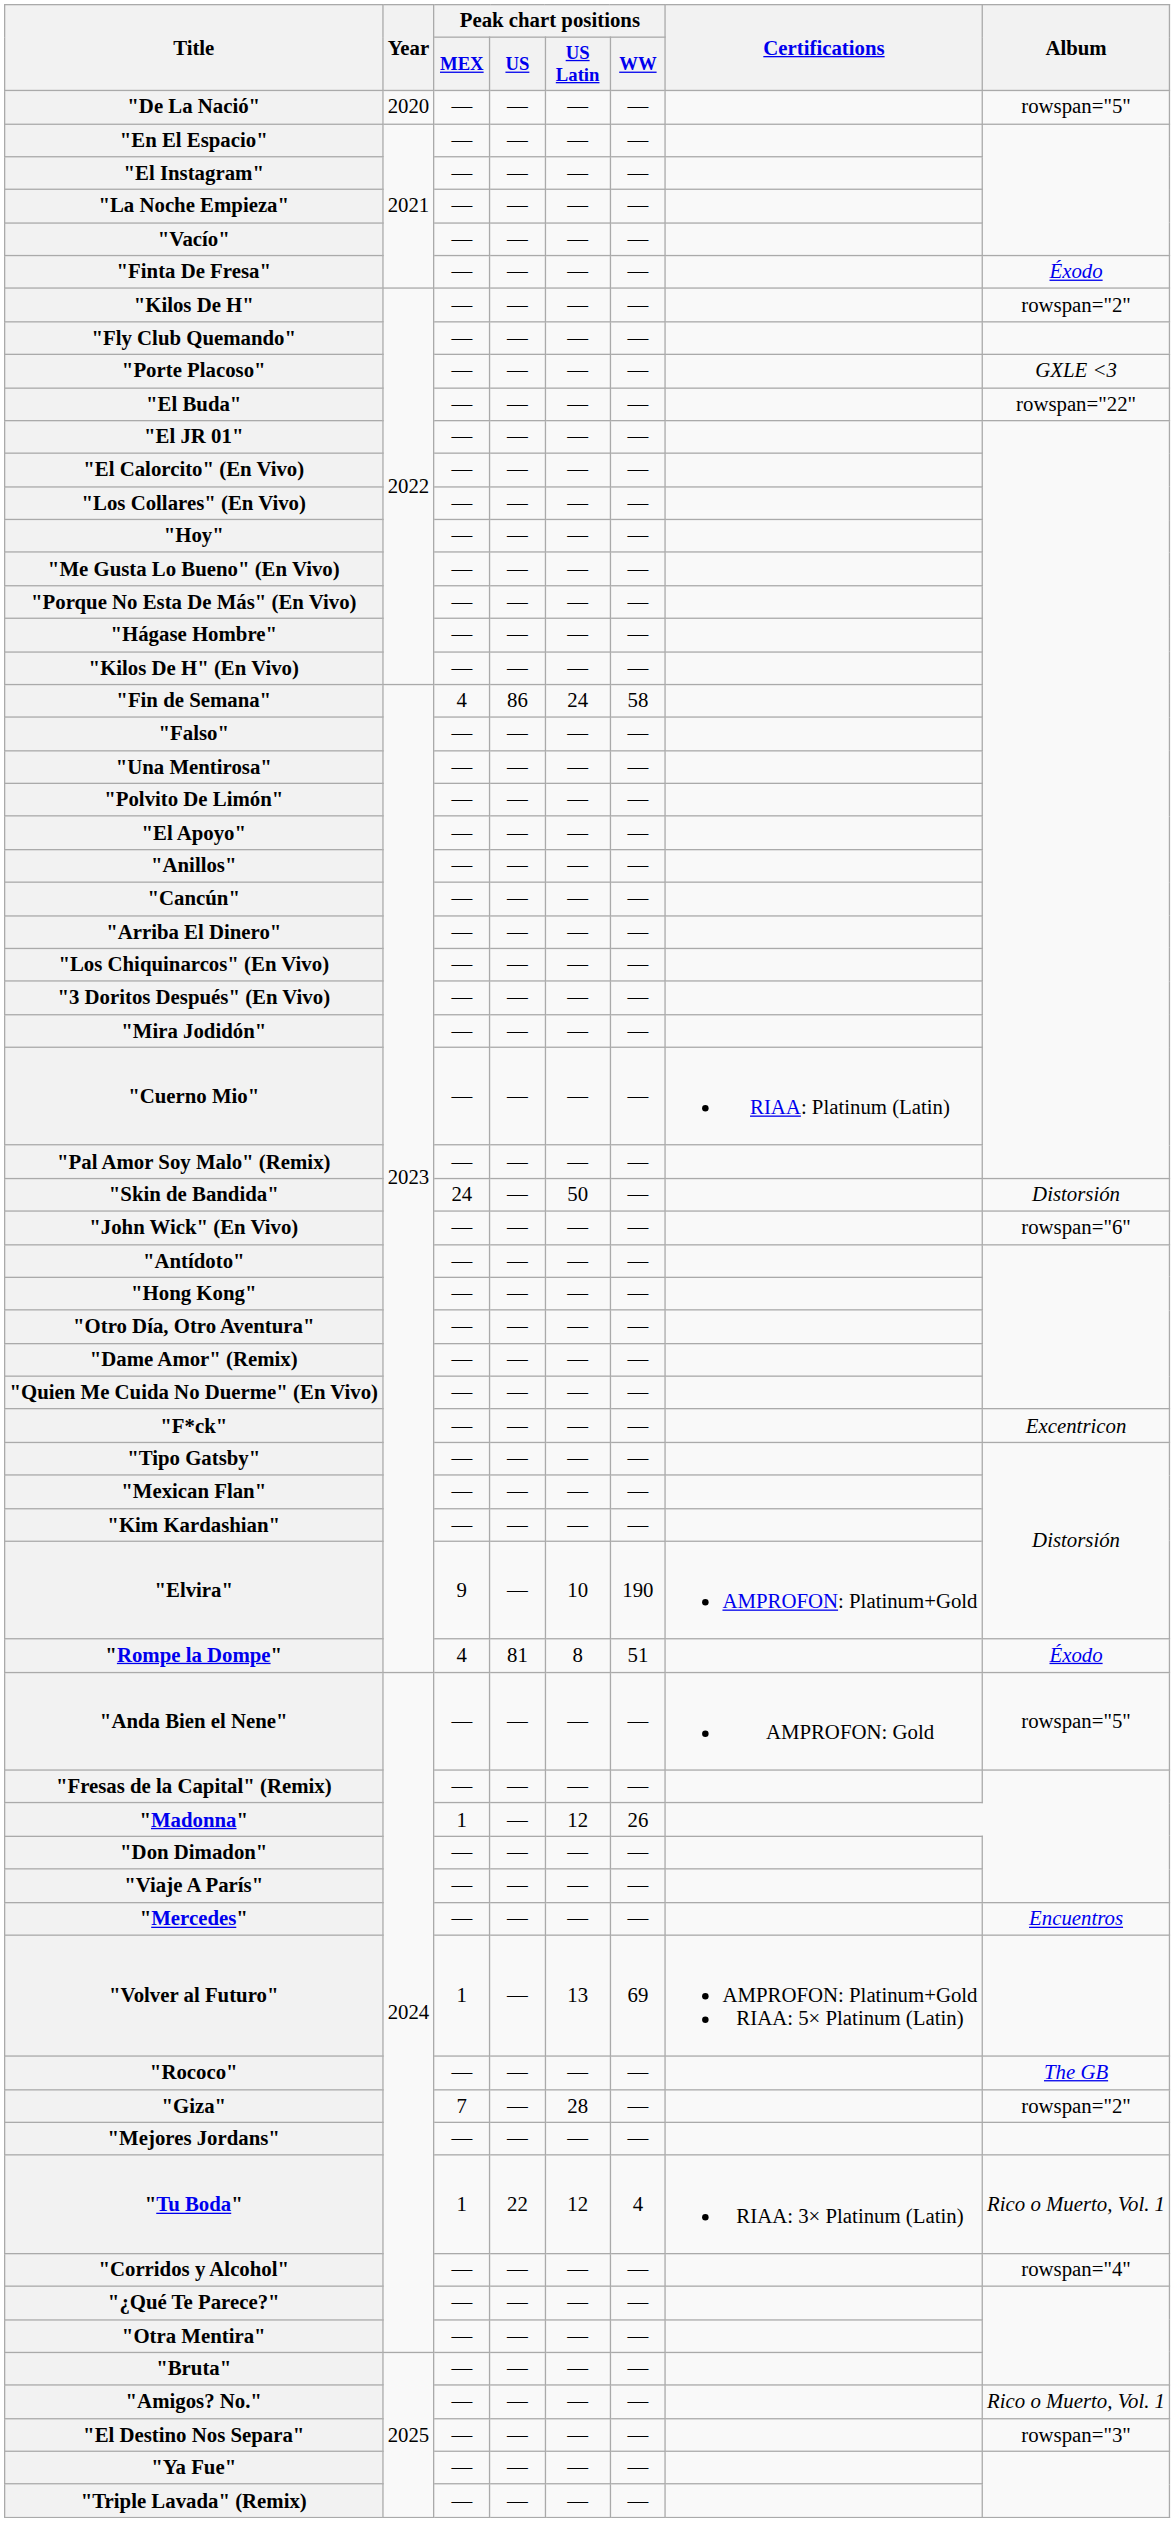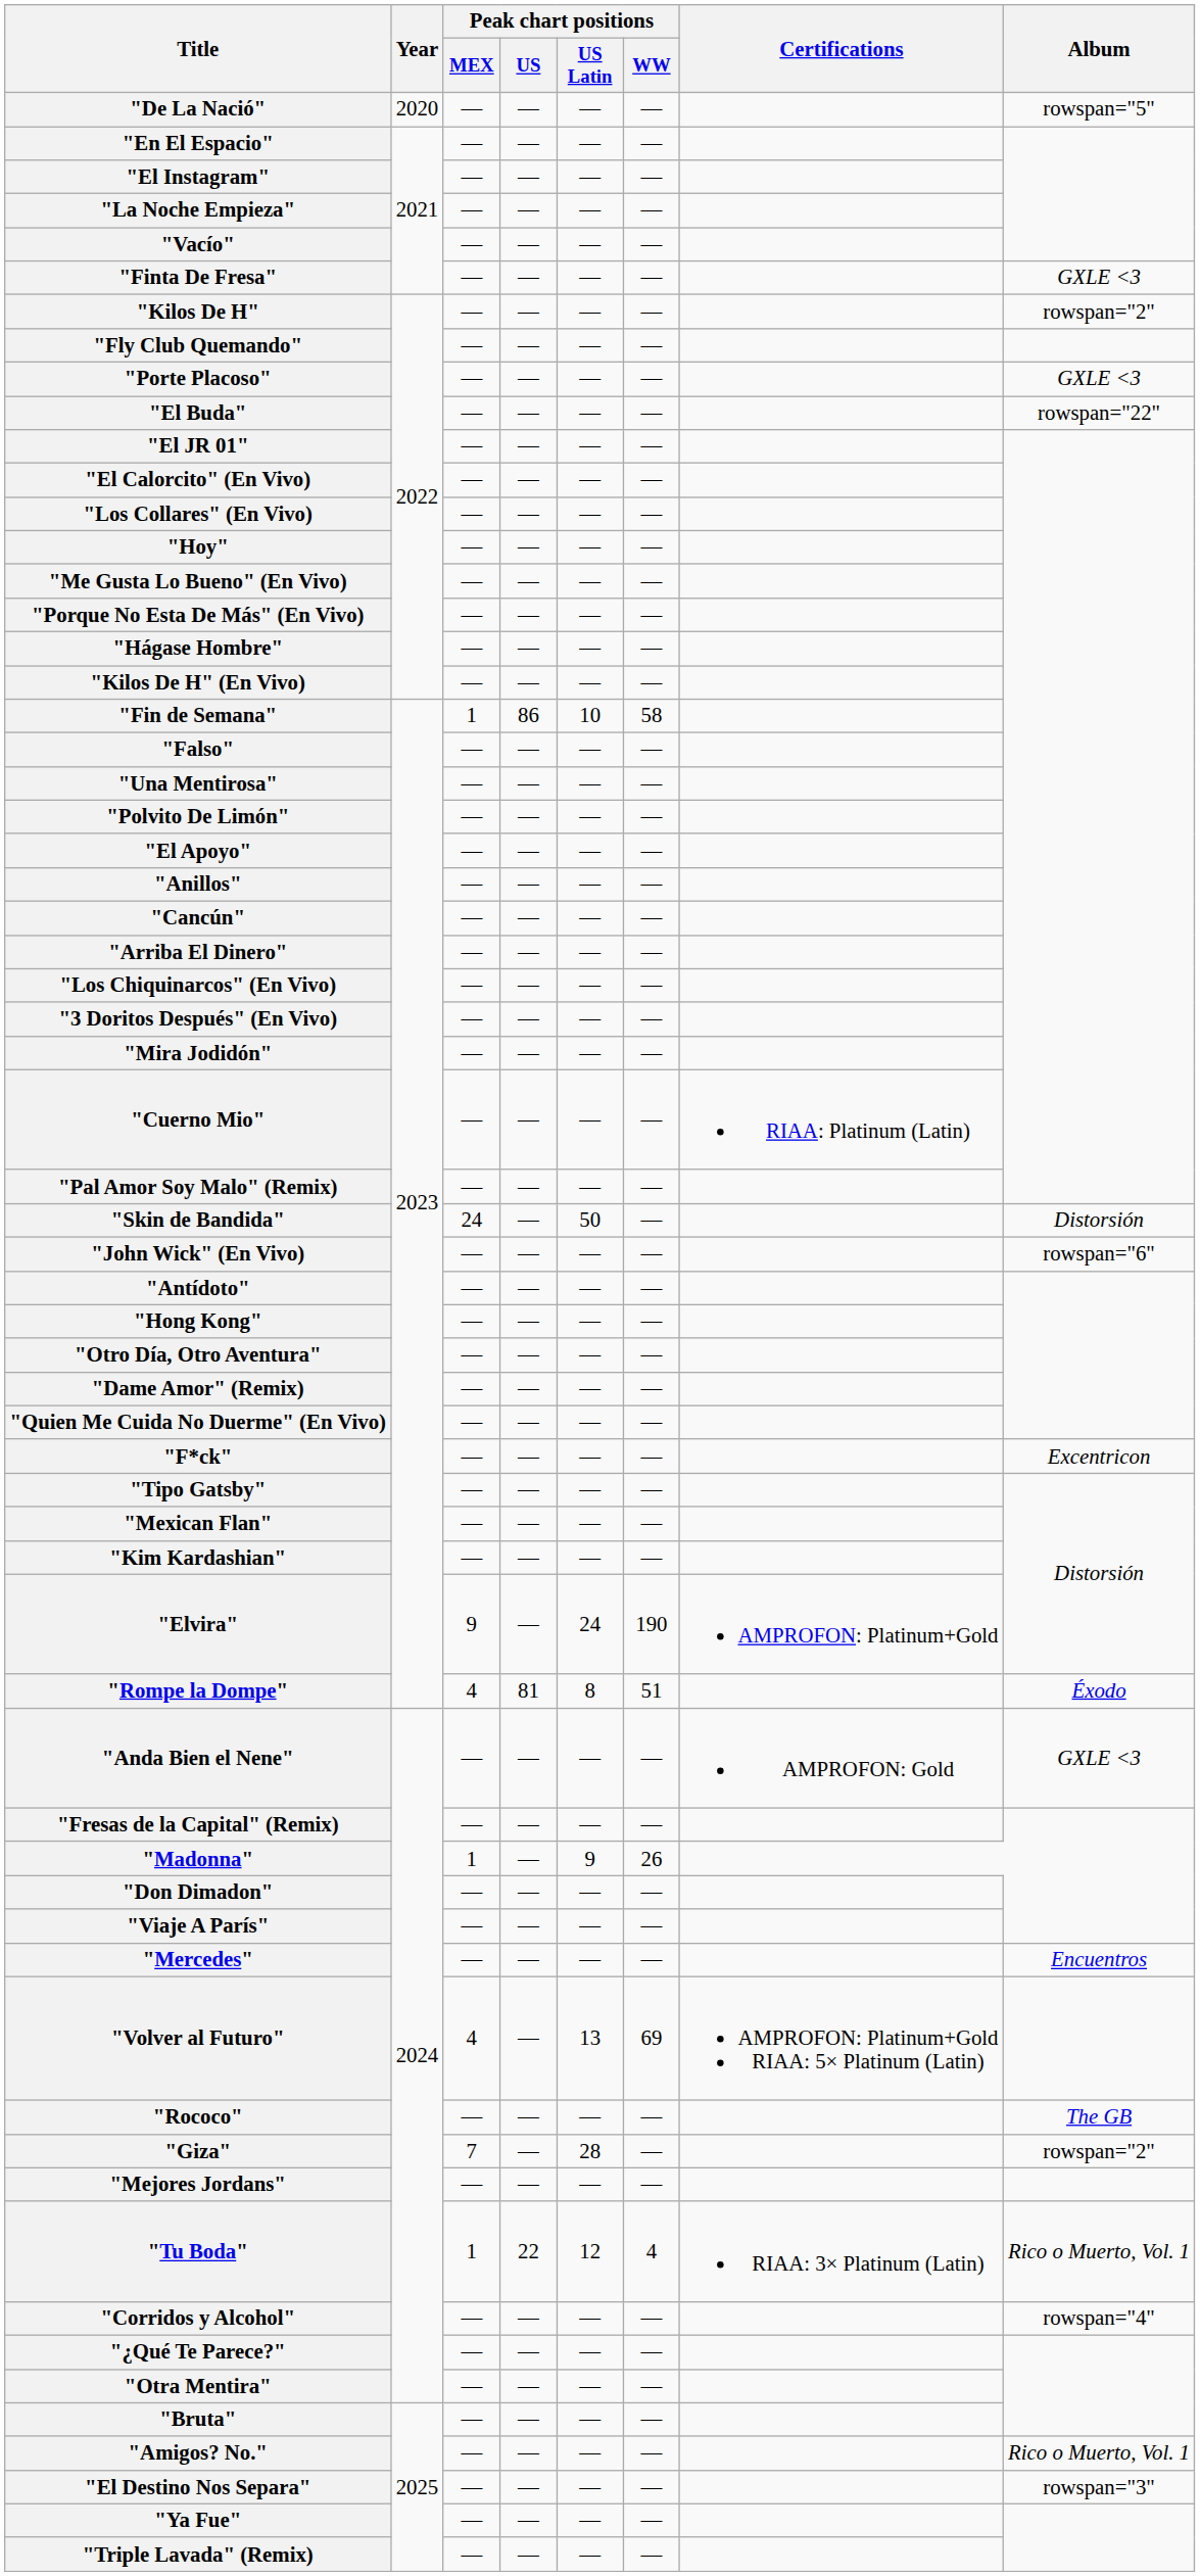"Finta De Fresa" | Album: Éxodo -> GXLE <3
"Fin de Semana" | Peak chart positions / MEX: 4 -> 1
"Fin de Semana" | Peak chart positions / US Latin: 24 -> 10
"Elvira" | Peak chart positions / US Latin: 10 -> 24
"Anda Bien el Nene" | Album: rowspan="5" -> GXLE <3
"Madonna" | Peak chart positions / US Latin: 12 -> 9
"Volver al Futuro" | Peak chart positions / MEX: 1 -> 4
